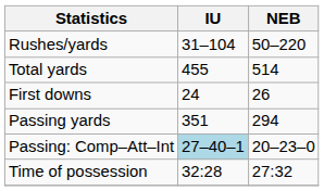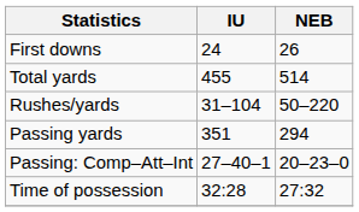rows swapped: First downs <-> Rushes/yards
Passing: Comp–Att–Int | IU: lightblue background -> no background
